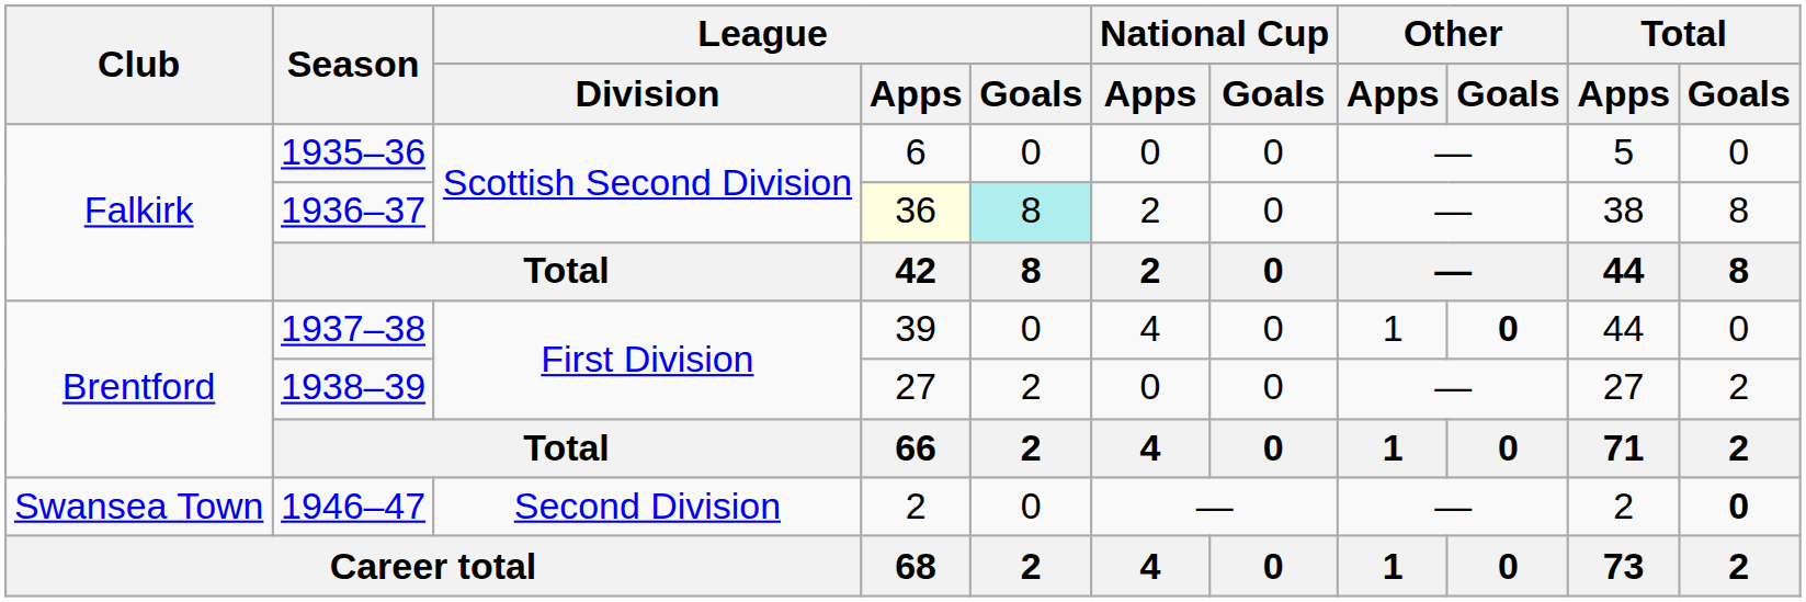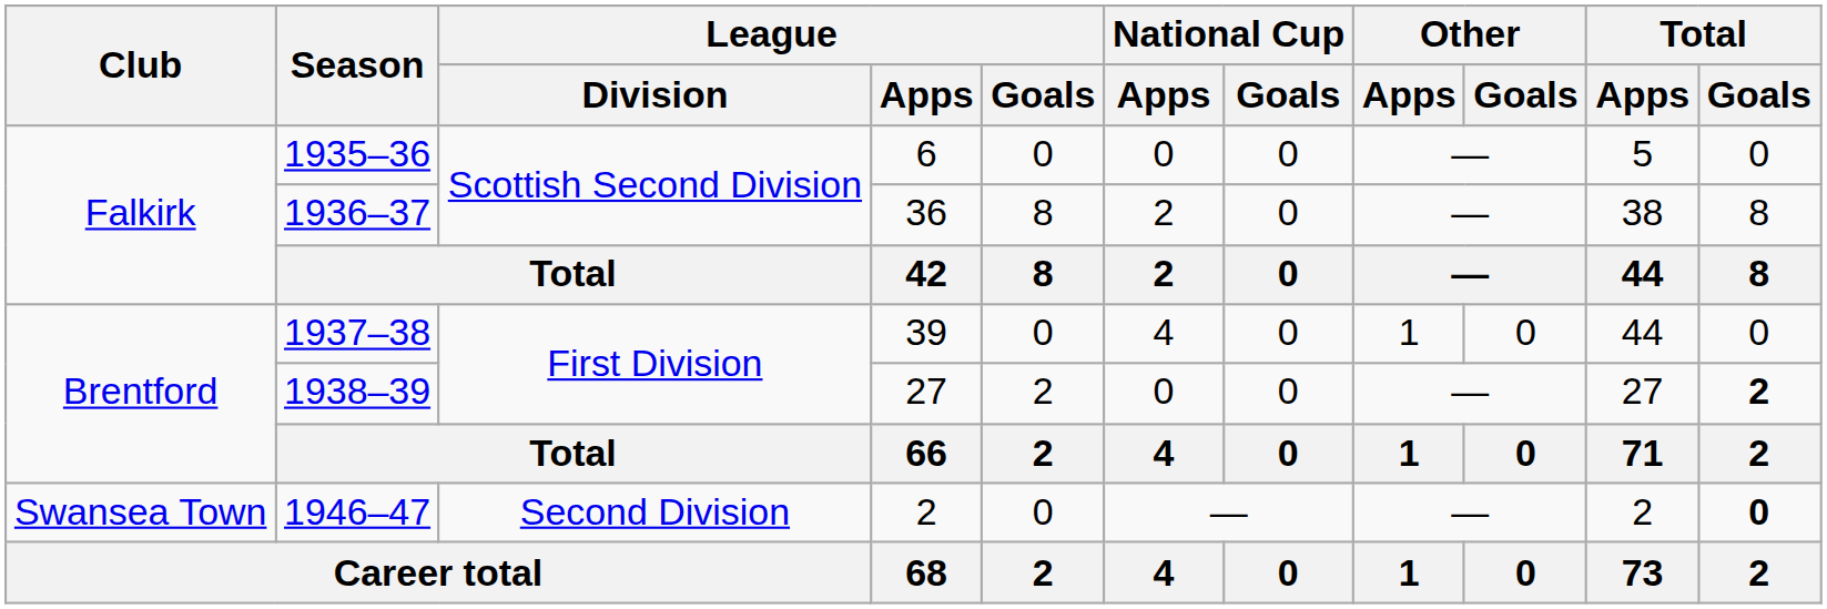1936–37 | League / Apps: lightyellow background -> no background
1936–37 | League / Goals: paleturquoise background -> no background
1937–38 | Other / Goals: bold -> normal
1938–39 | Total / Goals: normal -> bold
